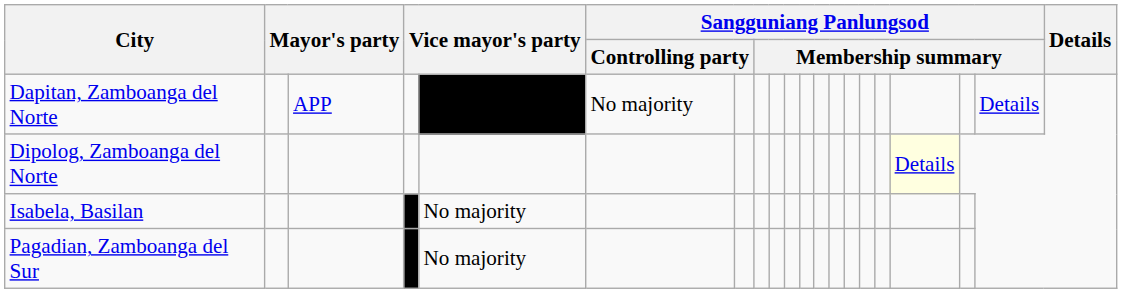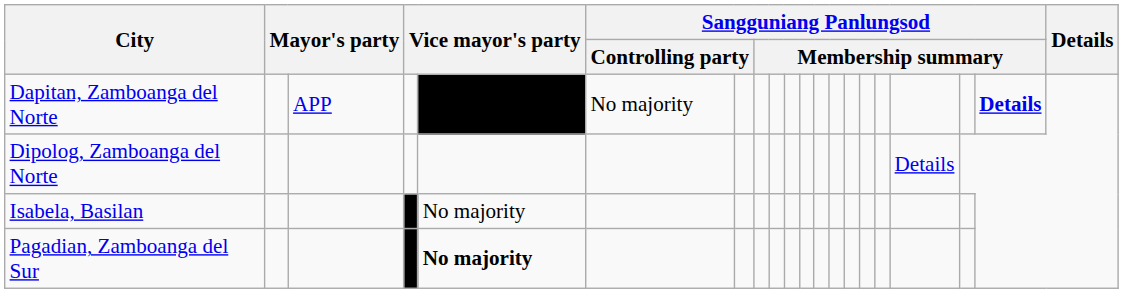Dapitan, Zamboanga del Norte | column 19: normal -> bold
Dipolog, Zamboanga del Norte | column 17: lightyellow background -> no background
Pagadian, Zamboanga del Sur | column 5: normal -> bold
